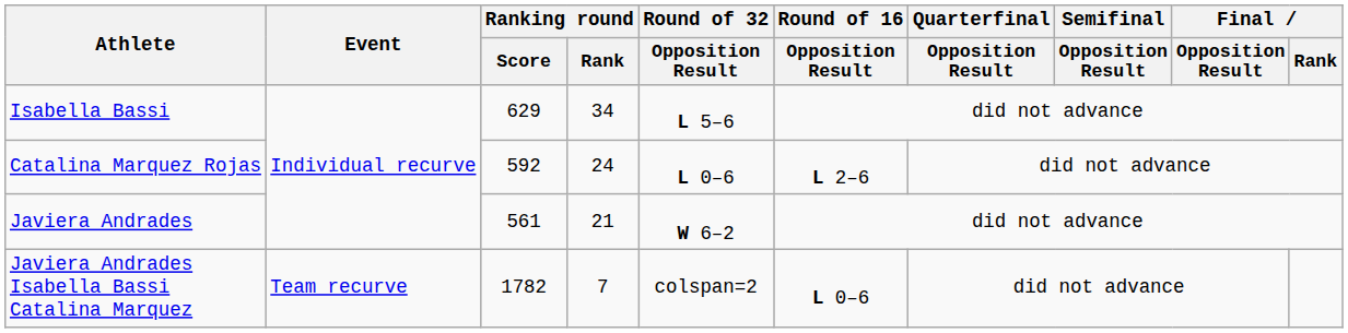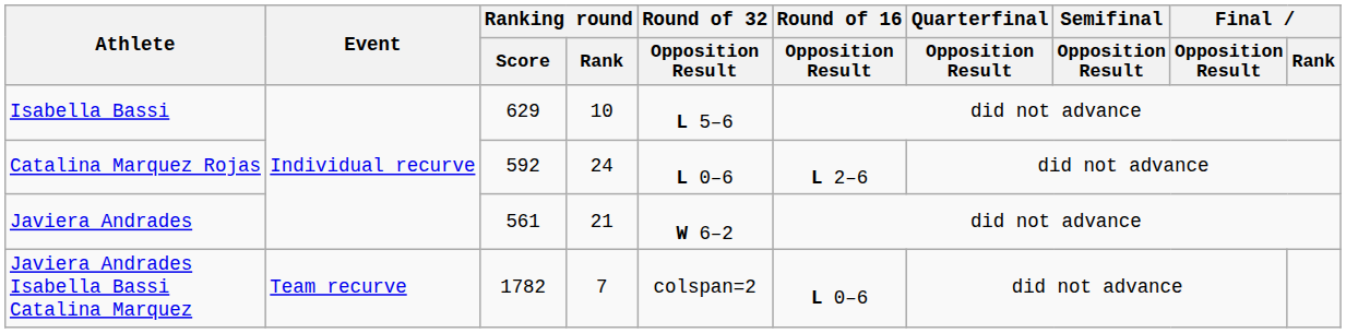Isabella Bassi | Ranking round / Rank: 34 -> 10
